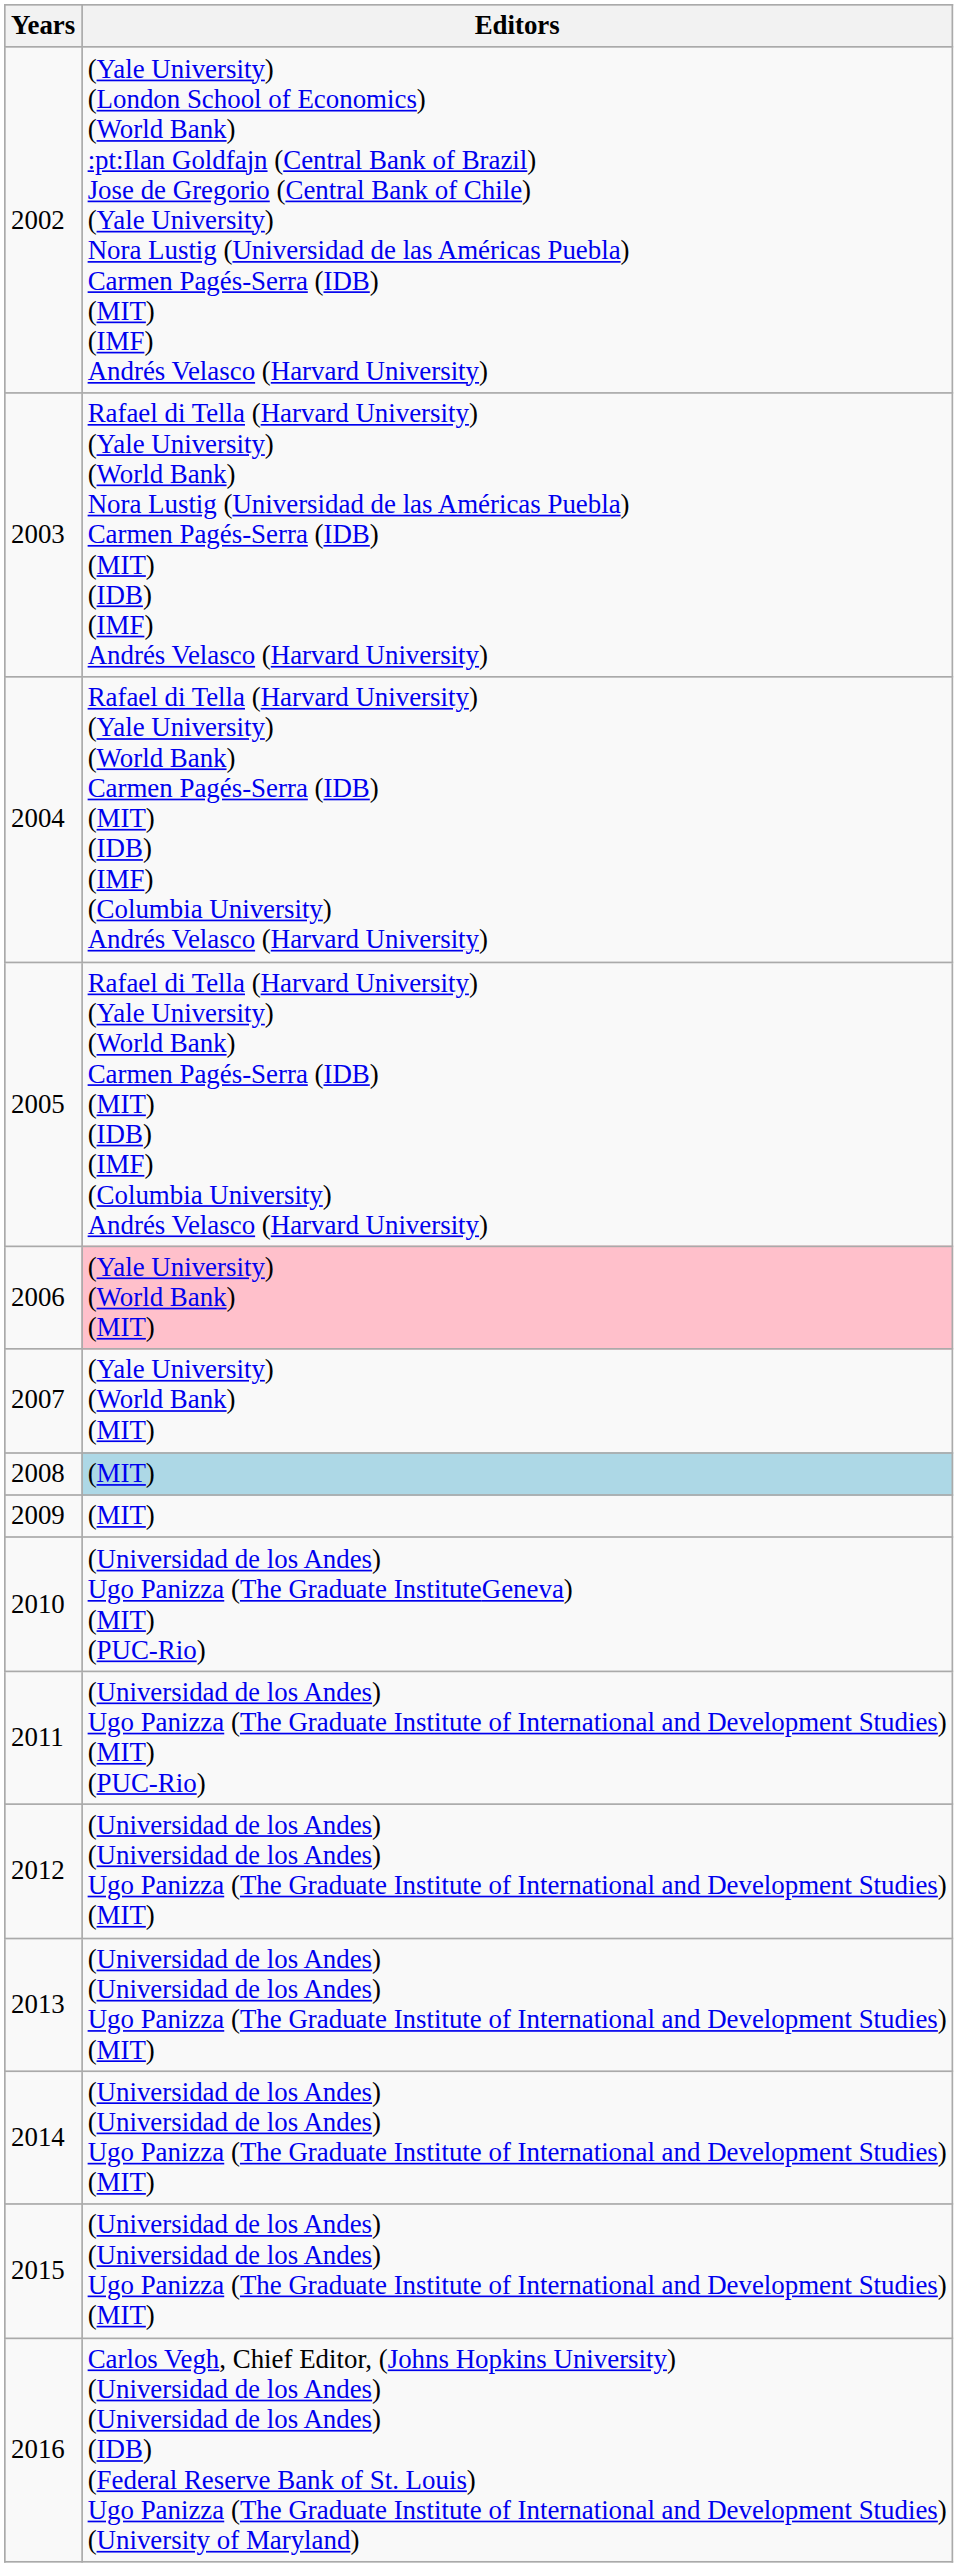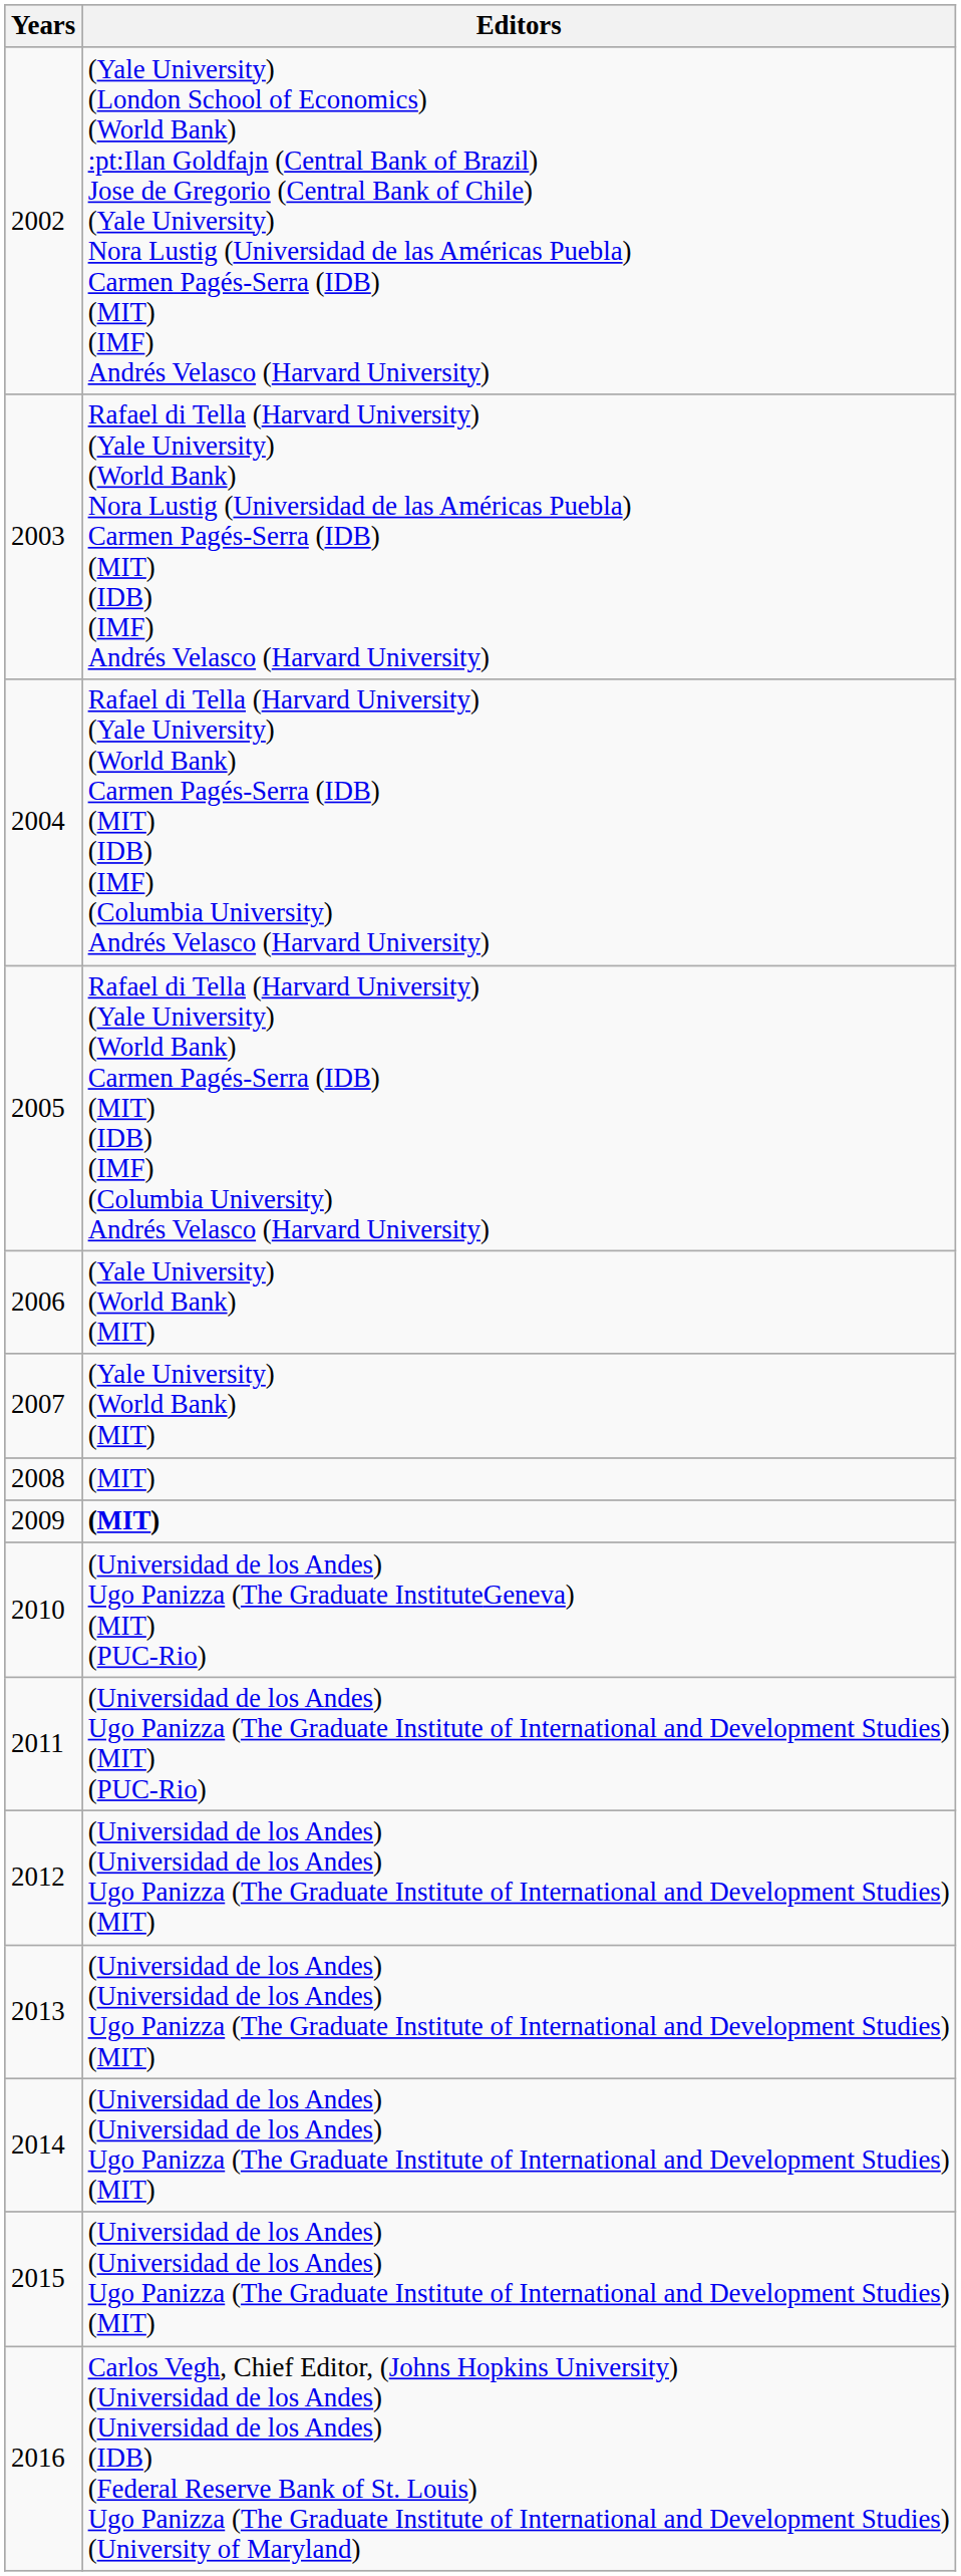2006 | Editors: pink background -> no background
2008 | Editors: lightblue background -> no background
2009 | Editors: normal -> bold
